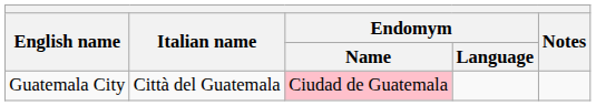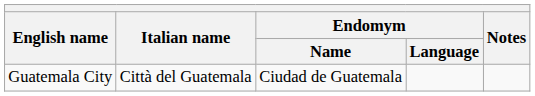Guatemala City | Endomym / Name: pink background -> no background
